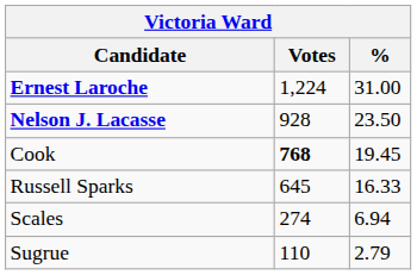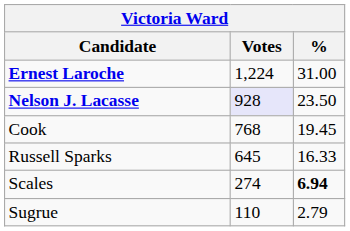Nelson J. Lacasse | Votes: no background -> lavender background
Cook | Votes: bold -> normal
Scales | %: normal -> bold
